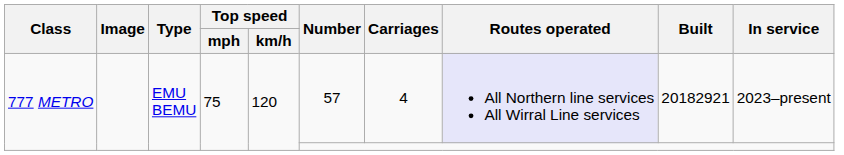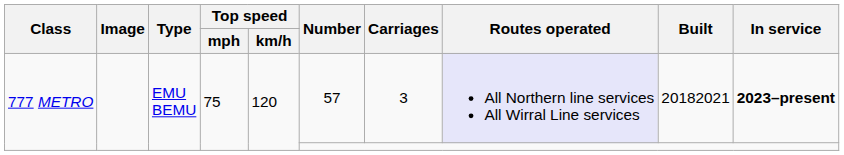row 3 | Carriages: 4 -> 3
row 3 | Built: 20182921 -> 20182021
row 3 | In service: normal -> bold
